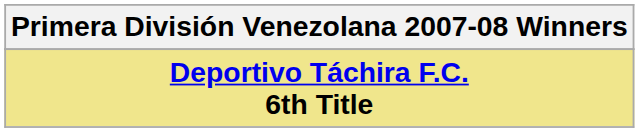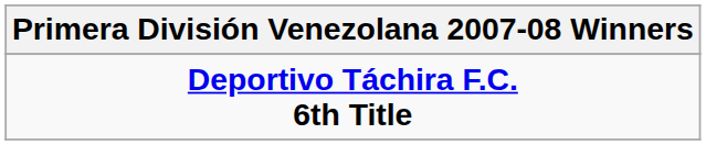row 2 | column 1: khaki background -> no background
